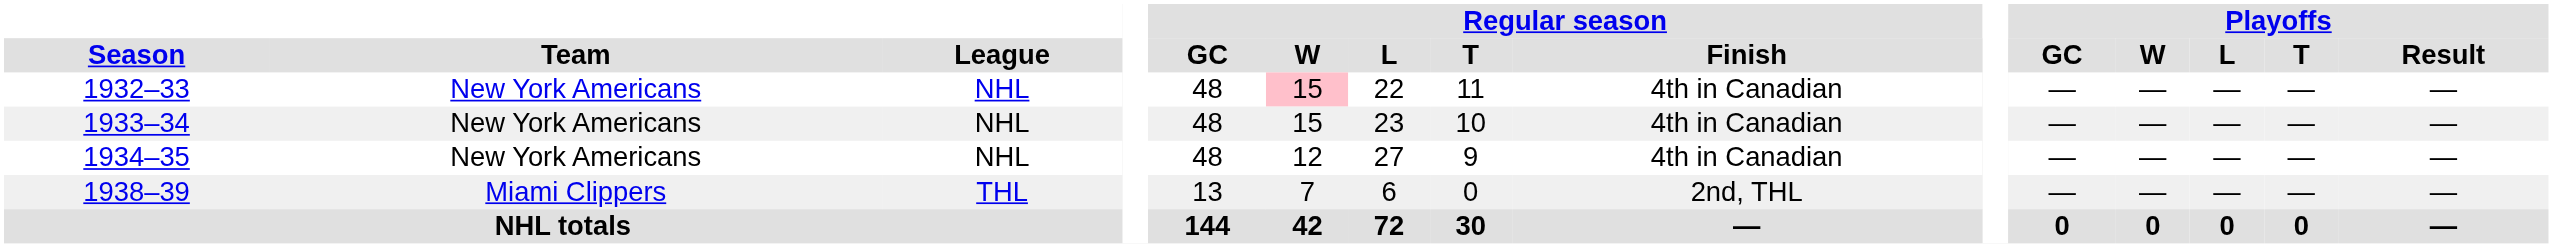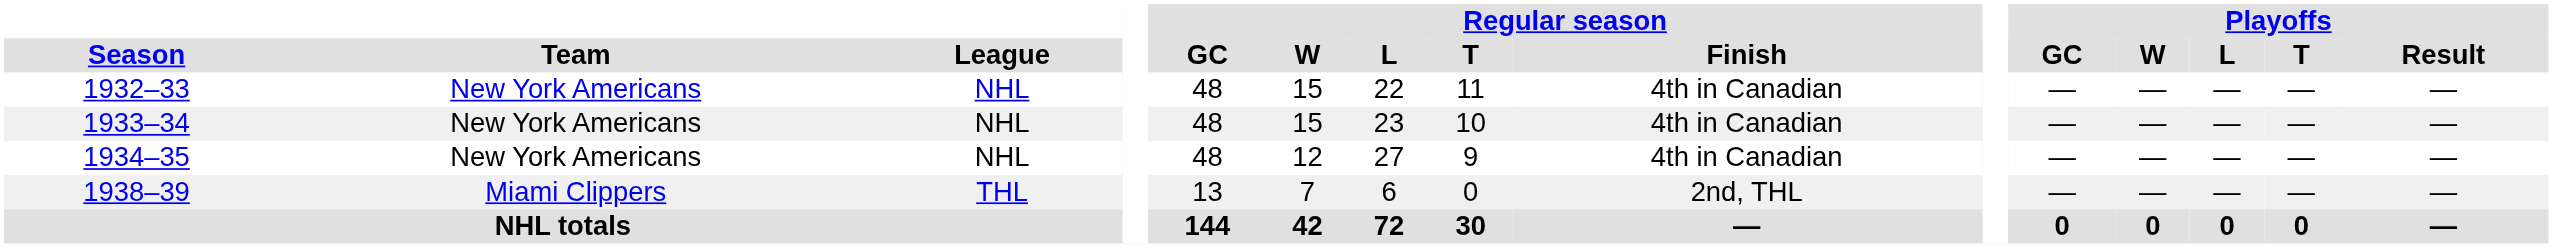1932–33 | Regular season / W: pink background -> no background
